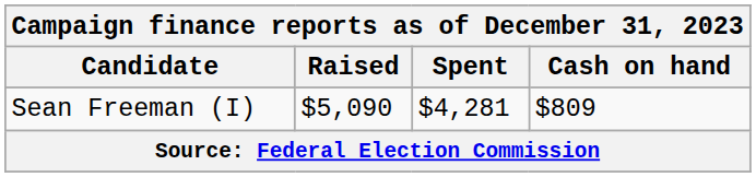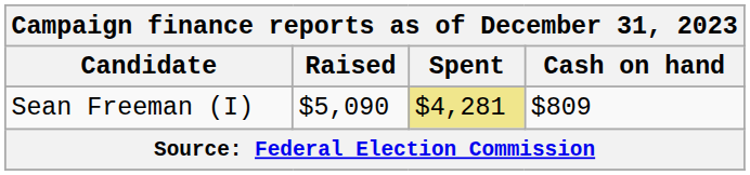Sean Freeman (I) | Spent: no background -> khaki background
